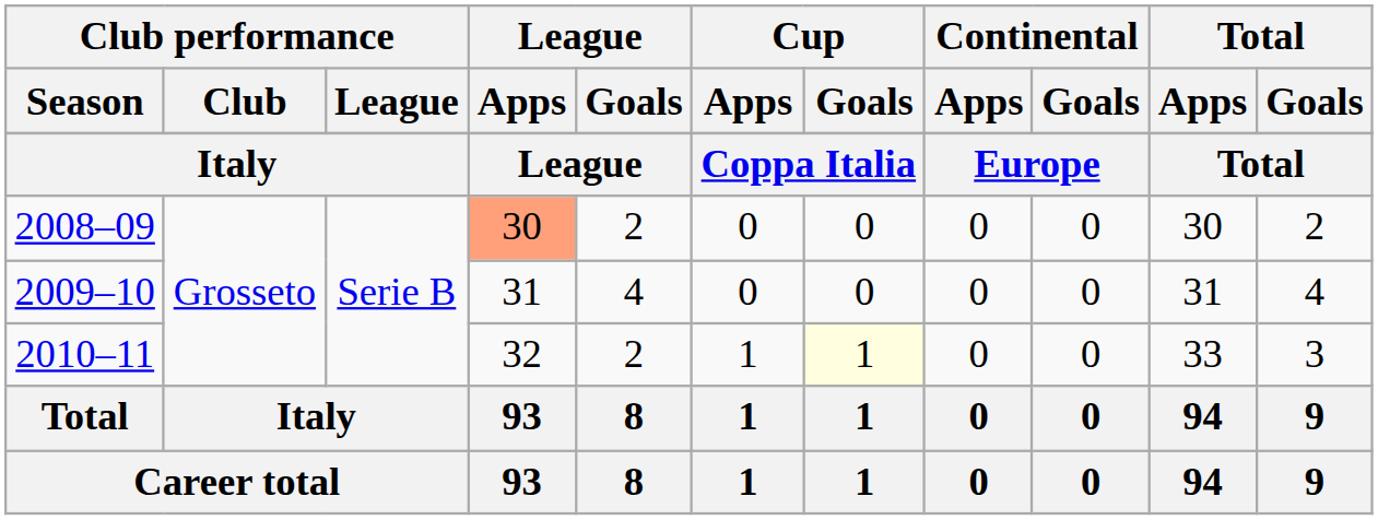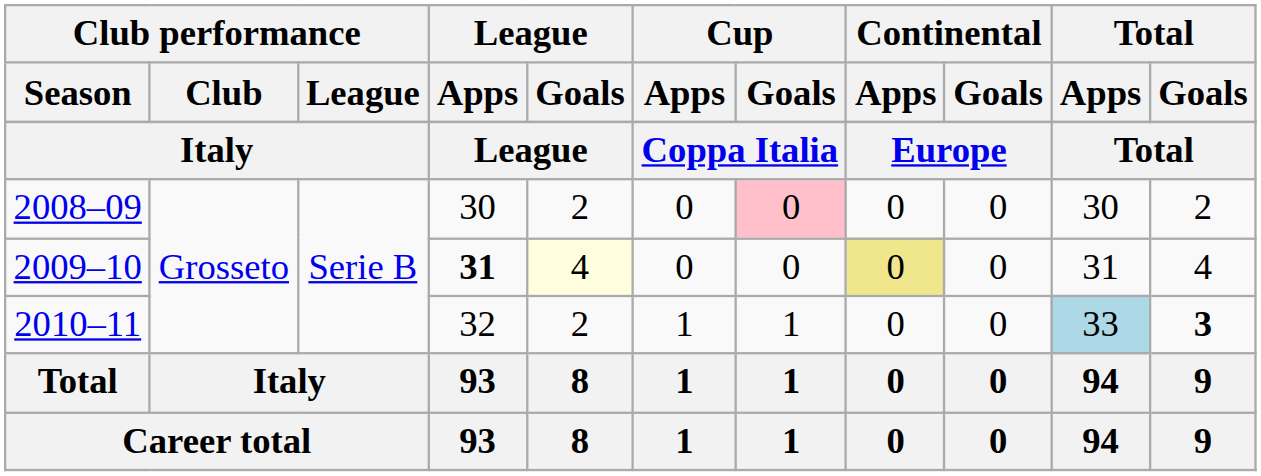2008–09 | League / Apps: lightsalmon background -> no background
2008–09 | Cup / Goals: no background -> pink background
2009–10 | League / Apps: normal -> bold
2009–10 | League / Goals: no background -> lightyellow background
2009–10 | Continental / Apps: no background -> khaki background
2010–11 | Cup / Goals: lightyellow background -> no background
2010–11 | Total / Apps: no background -> lightblue background
2010–11 | Total / Goals: normal -> bold
